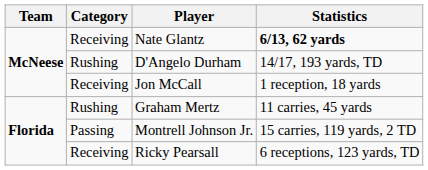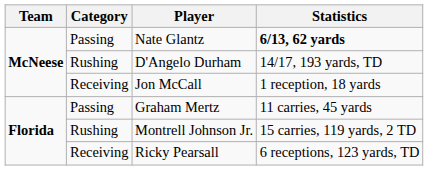Nate Glantz | Category: Receiving -> Passing
Graham Mertz | Category: Rushing -> Passing
Montrell Johnson Jr. | Category: Passing -> Rushing
